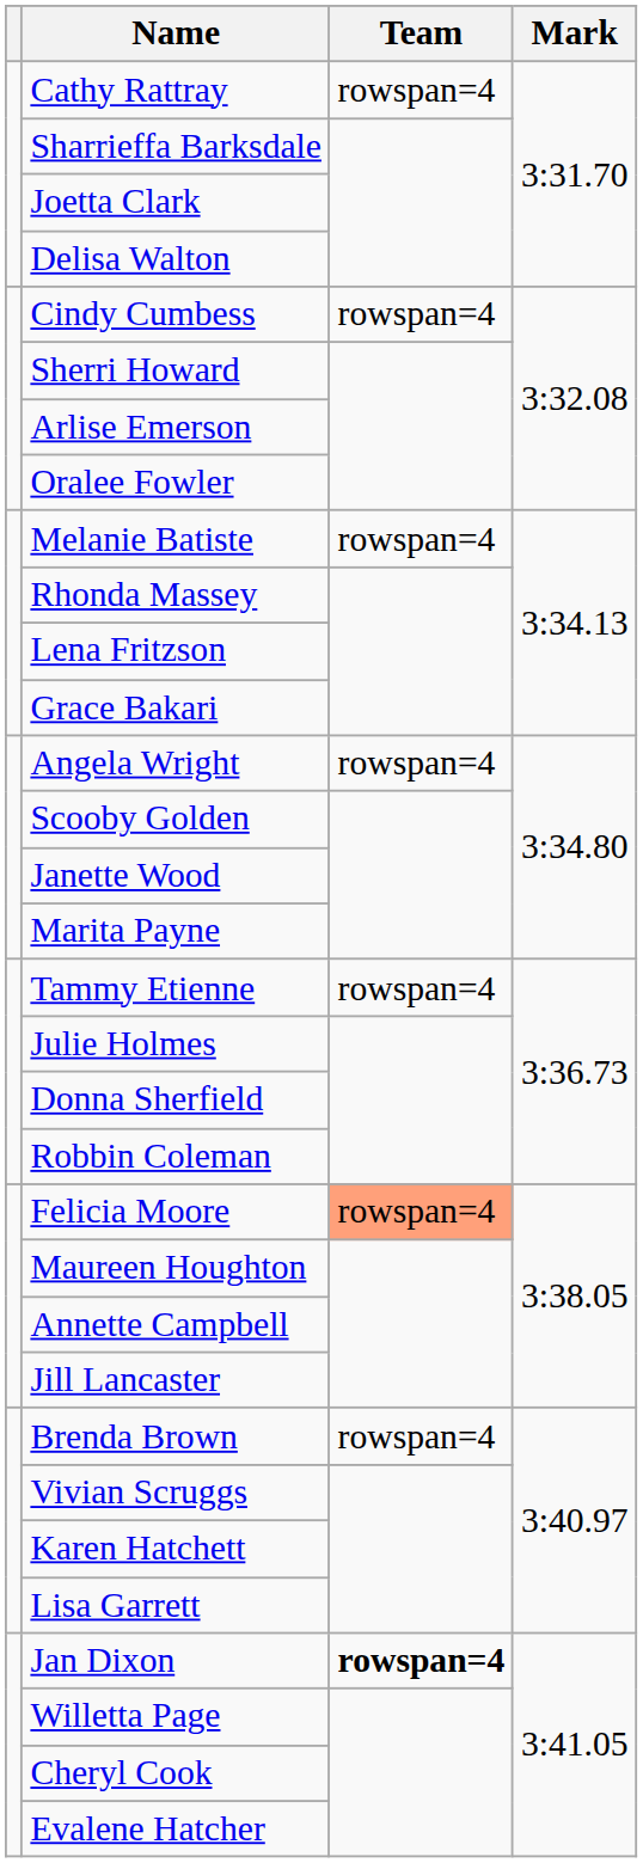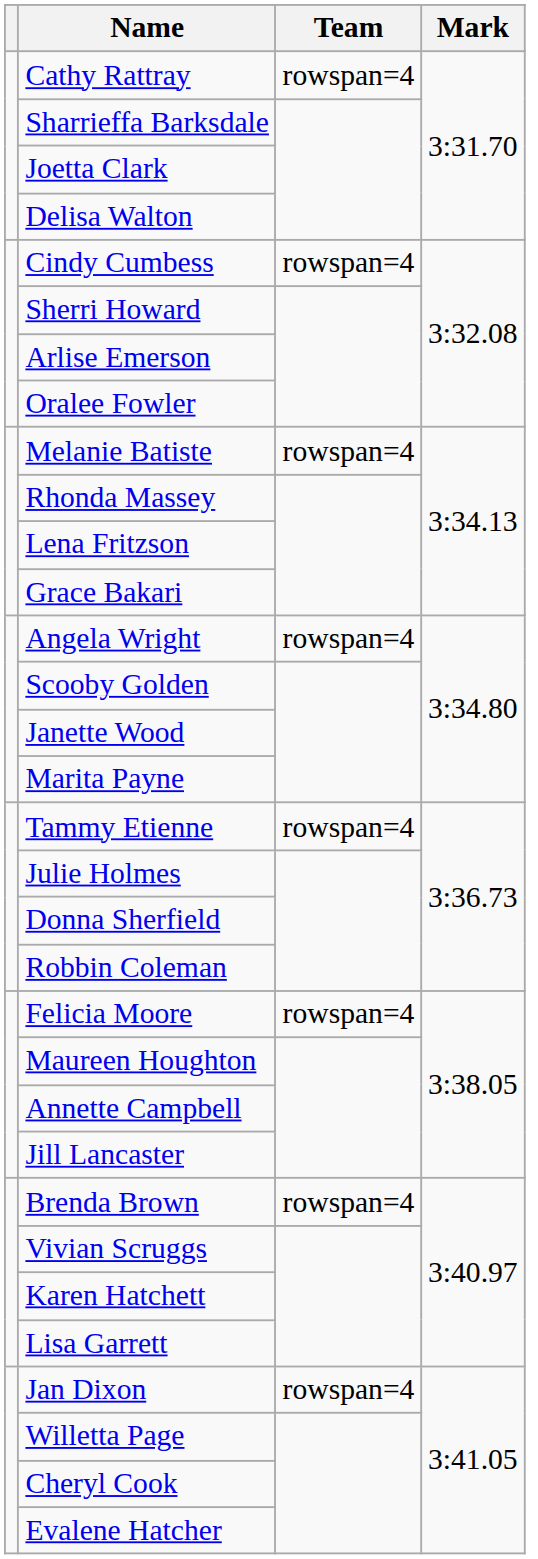Felicia Moore | Team: lightsalmon background -> no background
Jan Dixon | Team: bold -> normal
